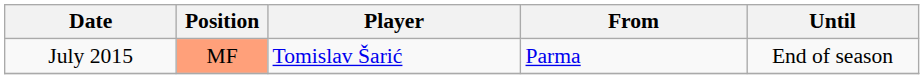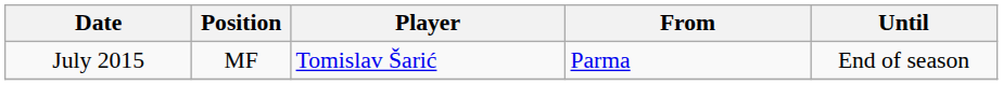July 2015 | Position: lightsalmon background -> no background
